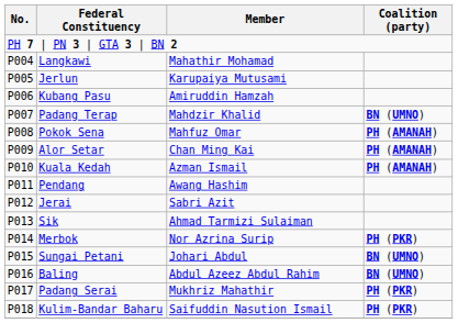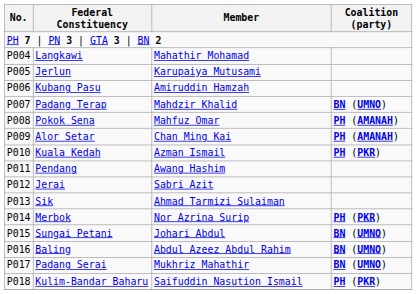Kuala Kedah | Coalition (party): PH (AMANAH) -> PH (PKR)
Padang Serai | Coalition (party): PH (PKR) -> BN (UMNO)
